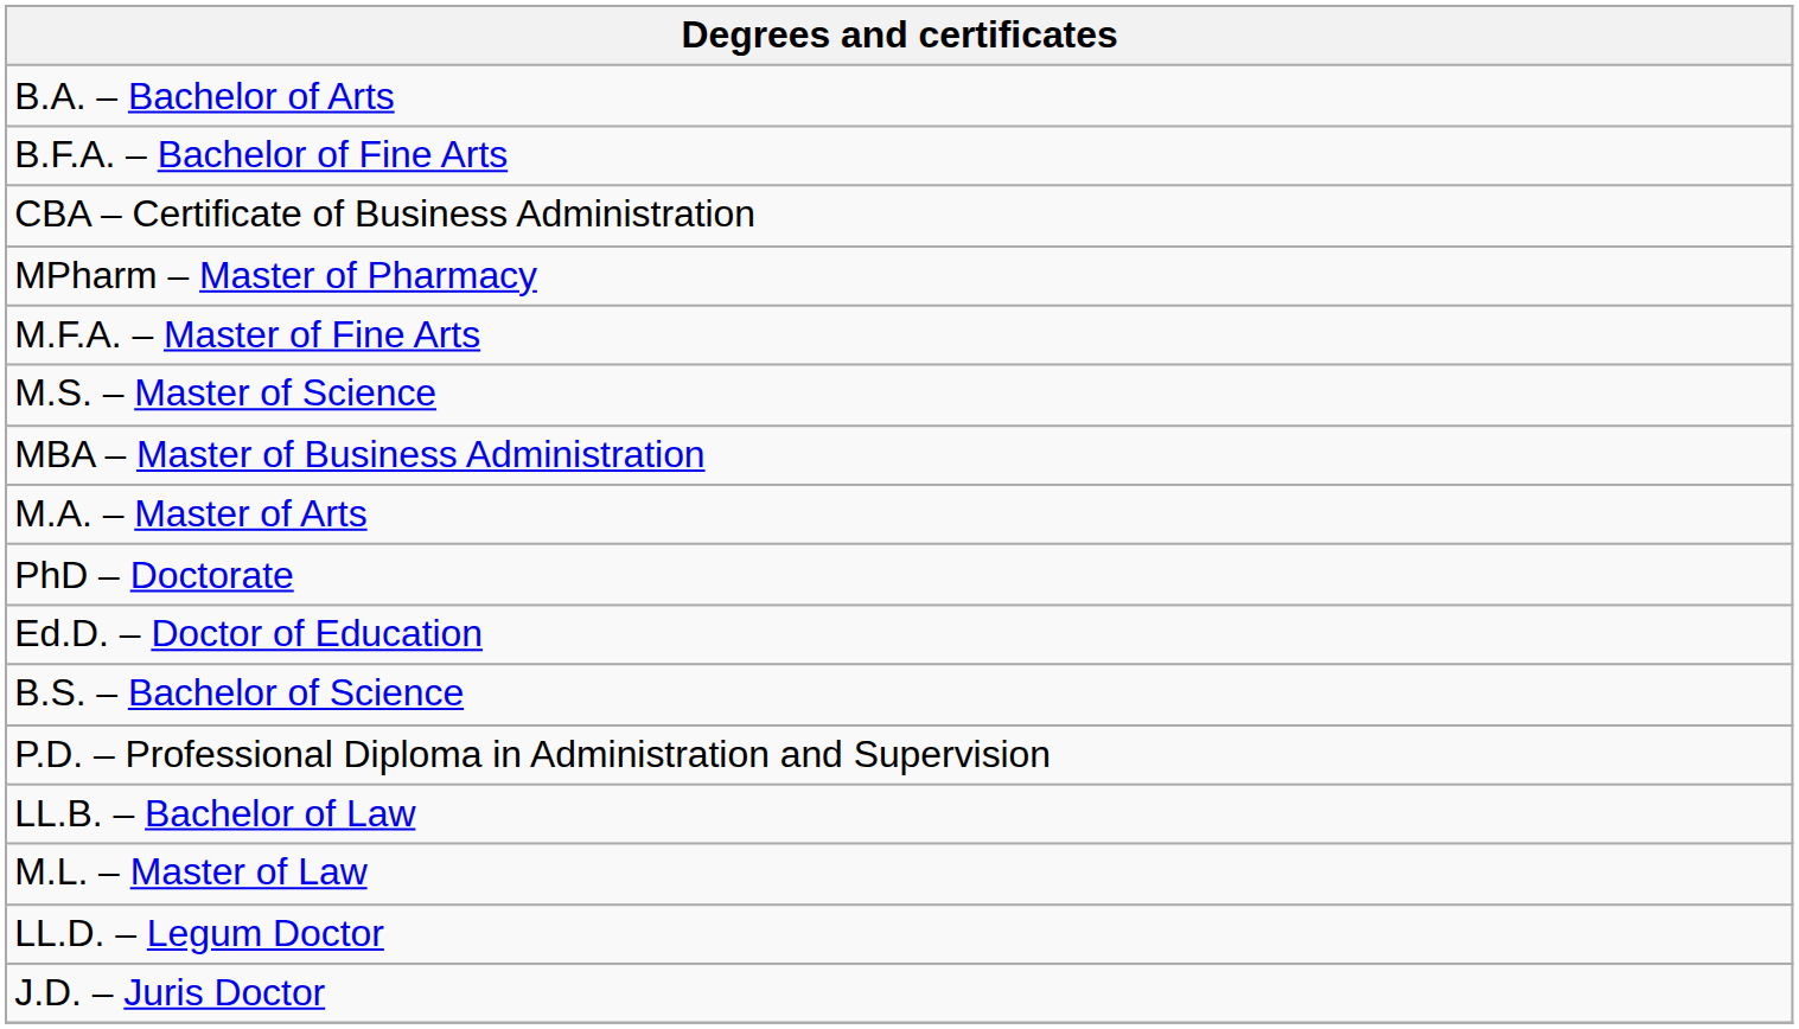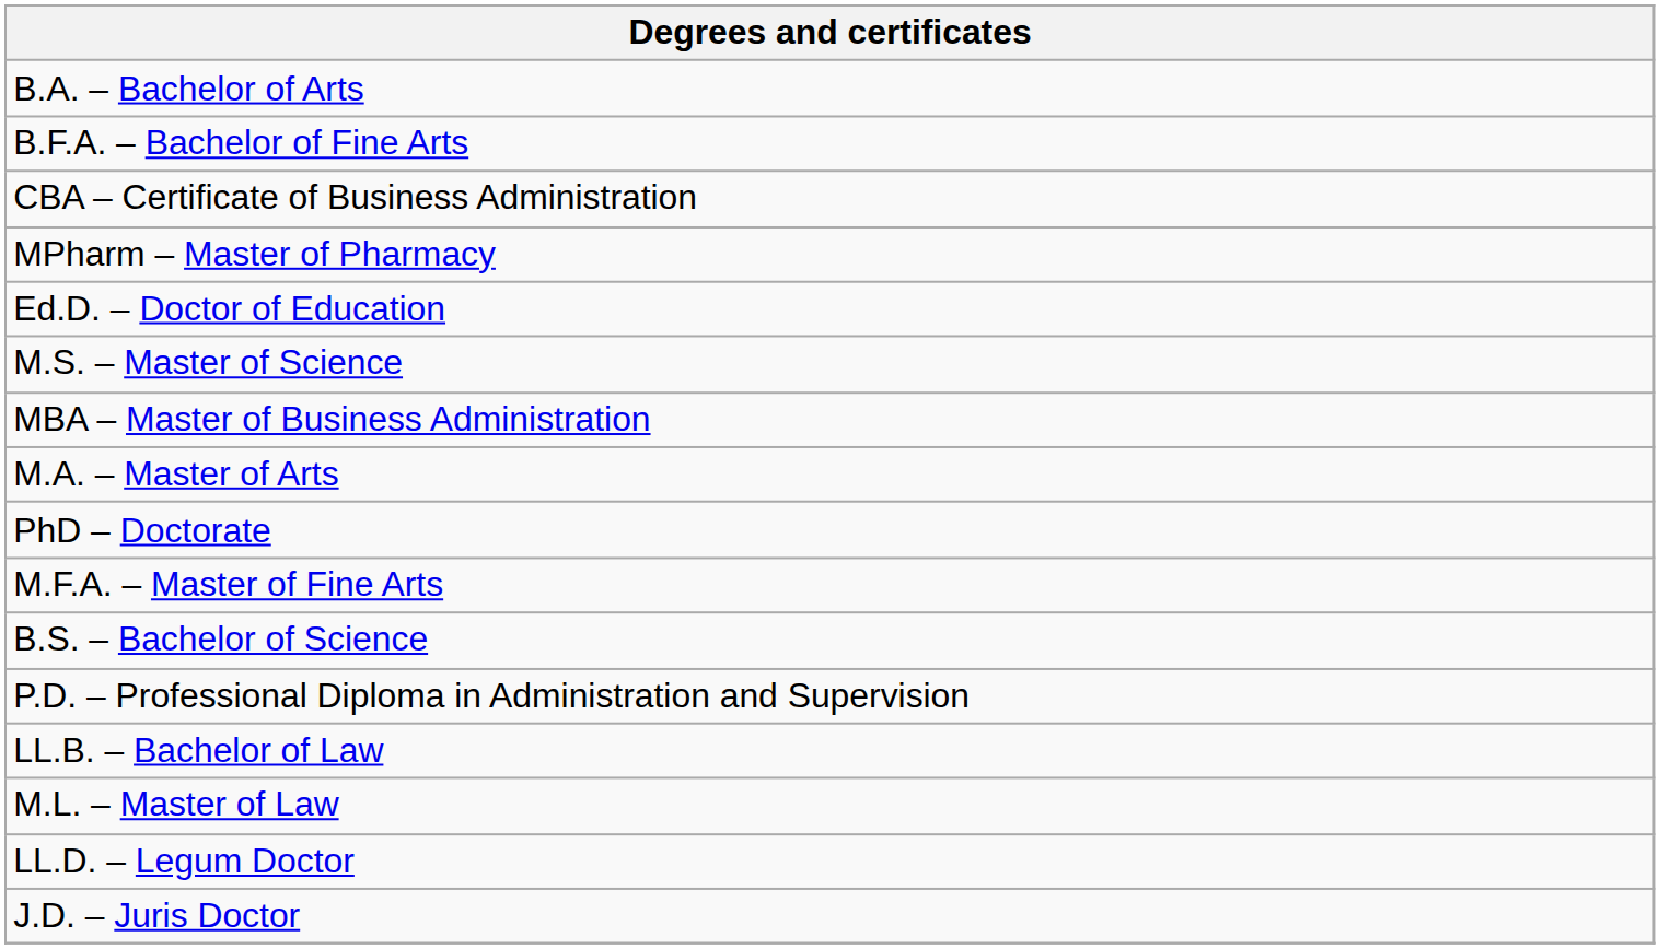row 6 | column 1: M.F.A. – Master of Fine Arts -> Ed.D. – Doctor of Education
row 11 | column 1: Ed.D. – Doctor of Education -> M.F.A. – Master of Fine Arts
